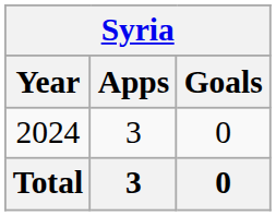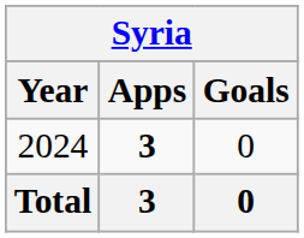2024 | Apps: normal -> bold
